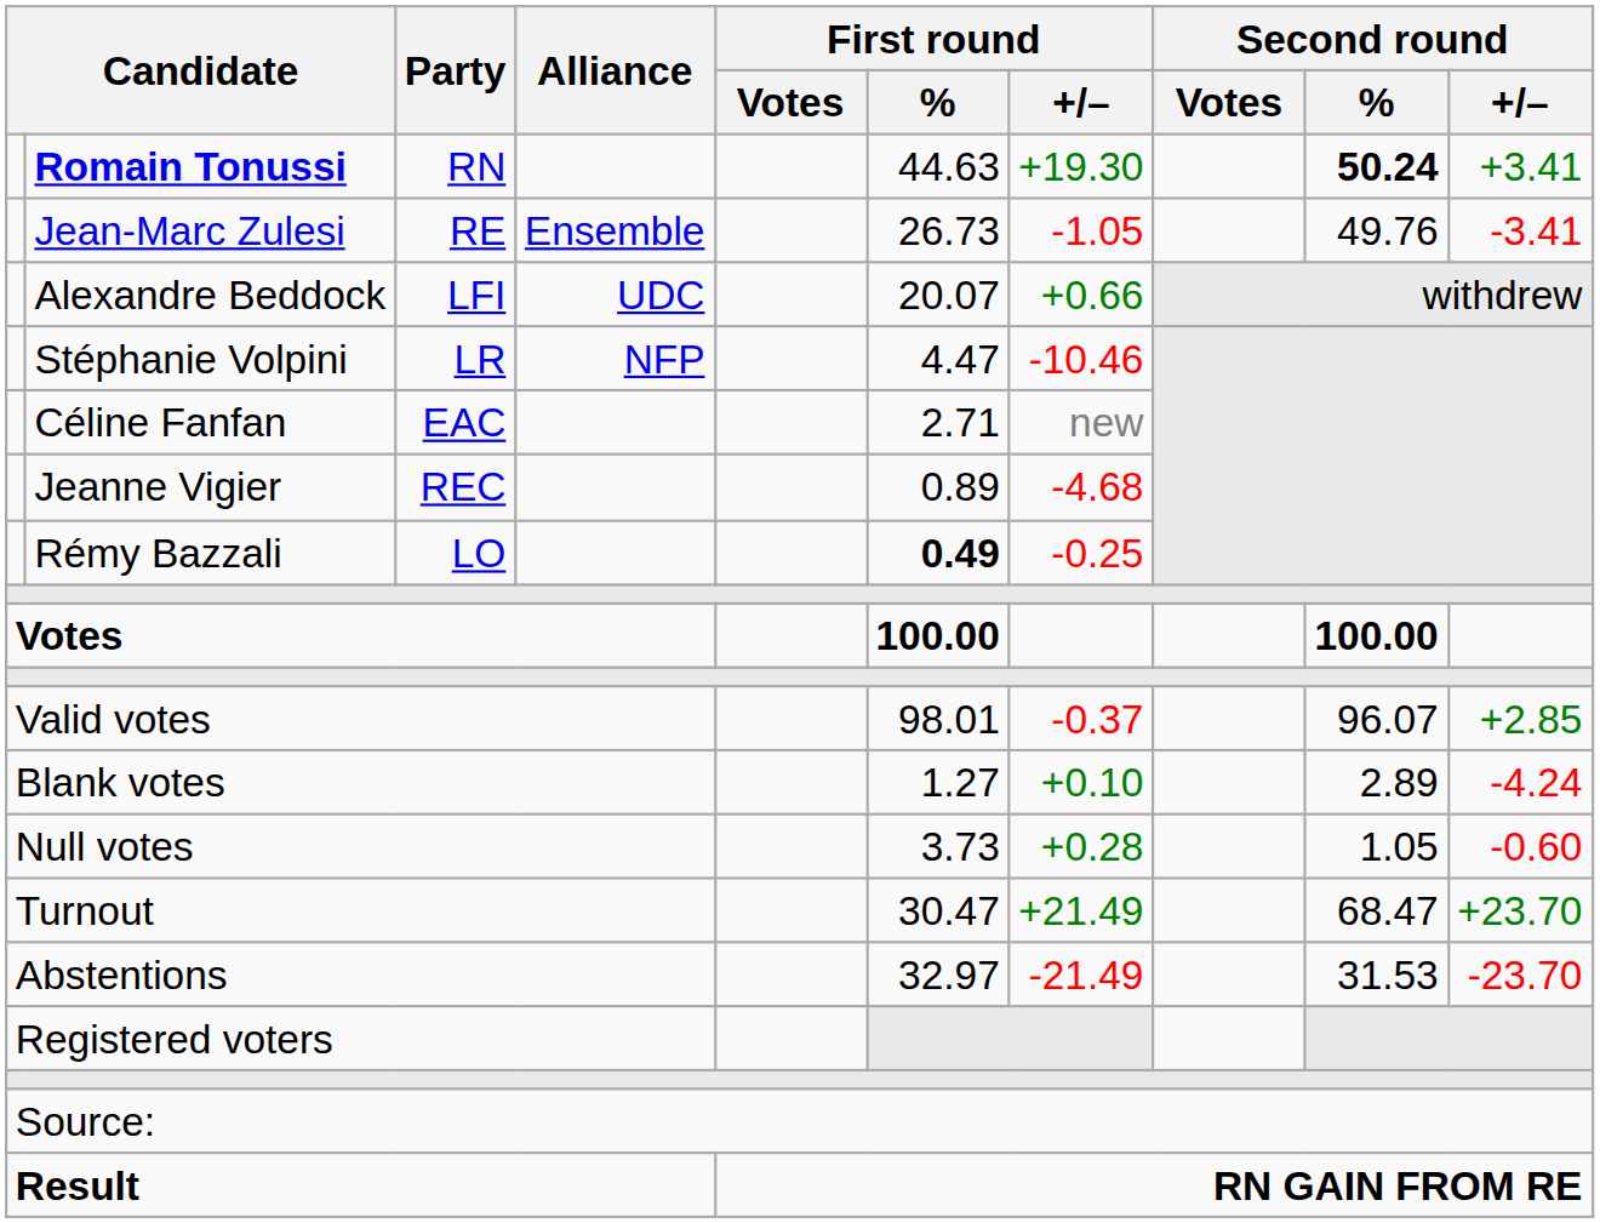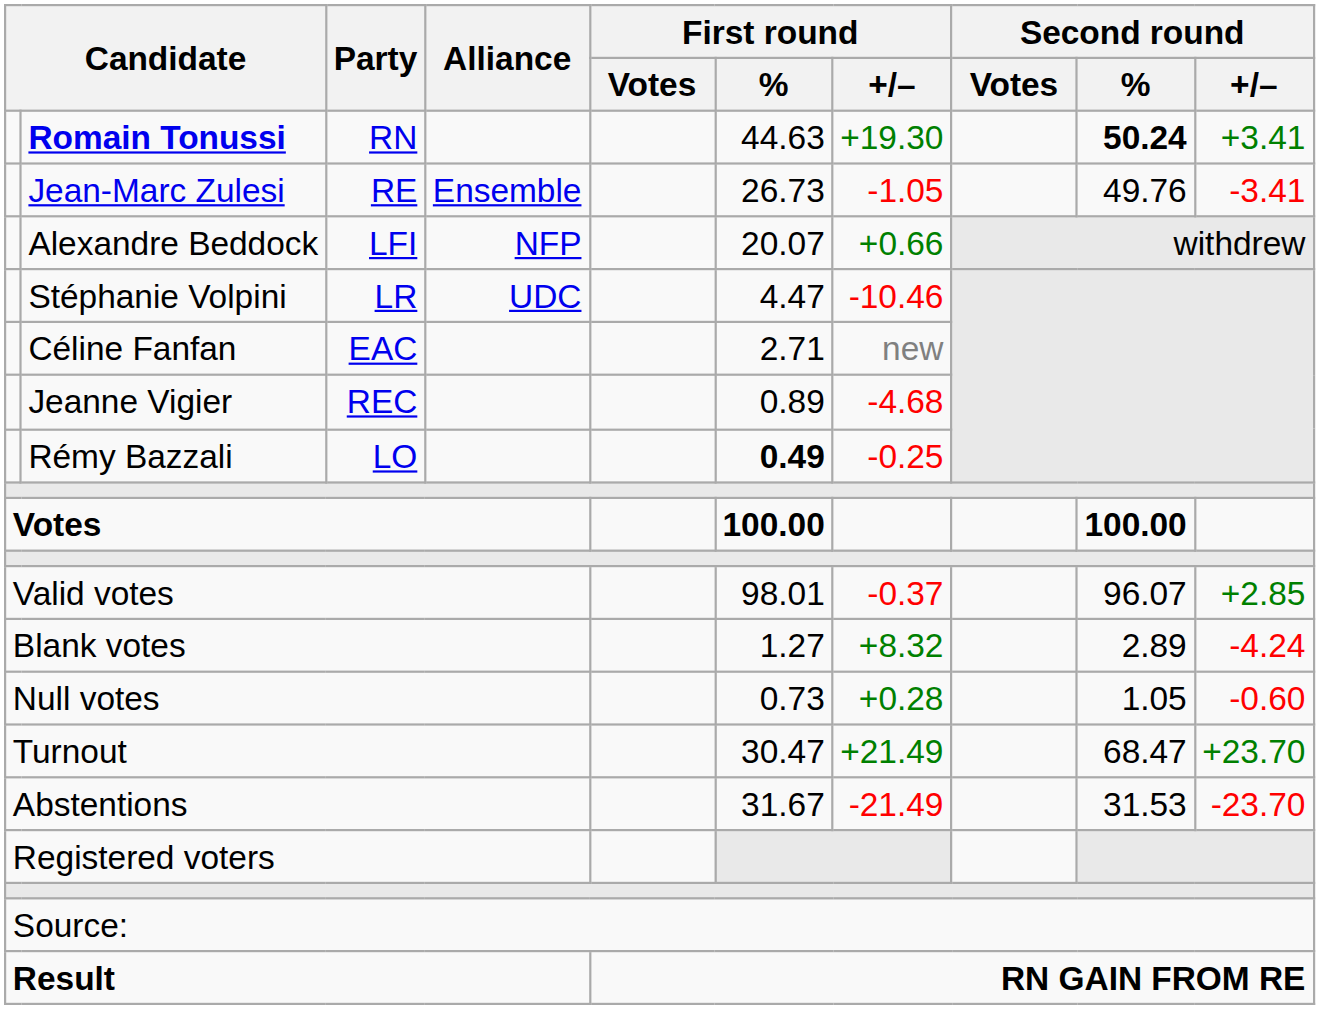Alexandre Beddock | Alliance: UDC -> NFP
Stéphanie Volpini | Alliance: NFP -> UDC
Blank votes | First round / +/–: +0.10 -> +8.32
Null votes | First round / %: 3.73 -> 0.73
Abstentions | First round / %: 32.97 -> 31.67
